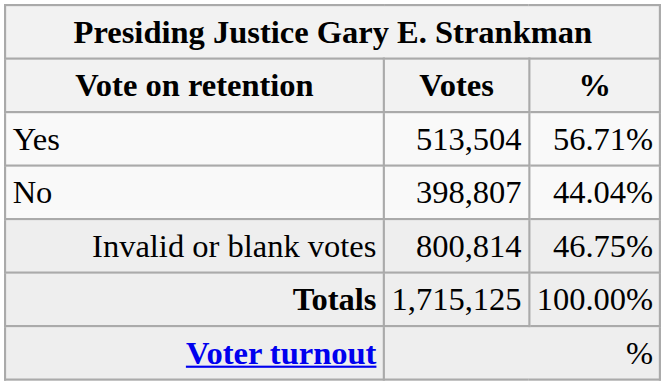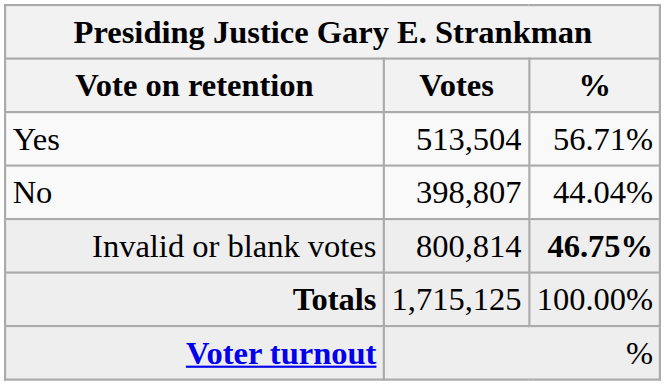Invalid or blank votes | %: normal -> bold
